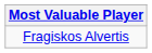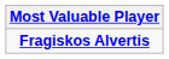row 2 | column 1: normal -> bold
